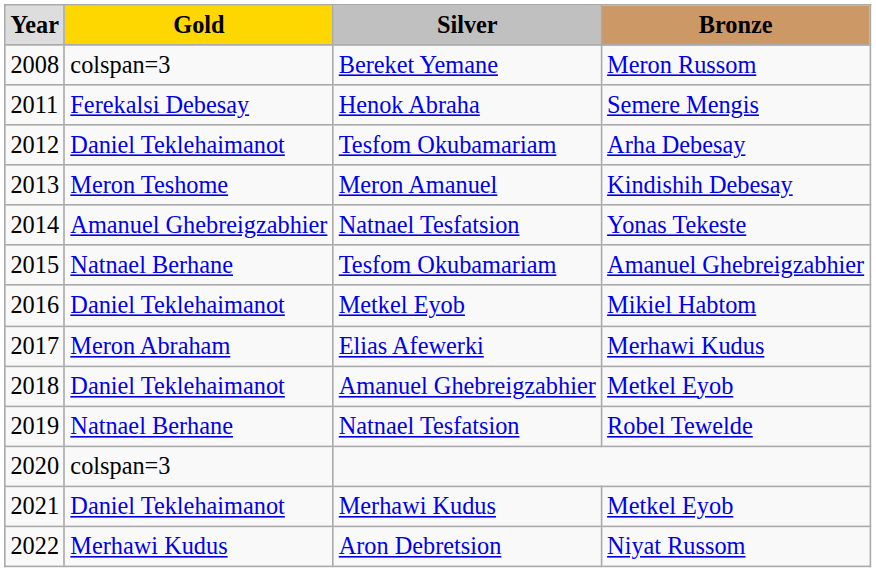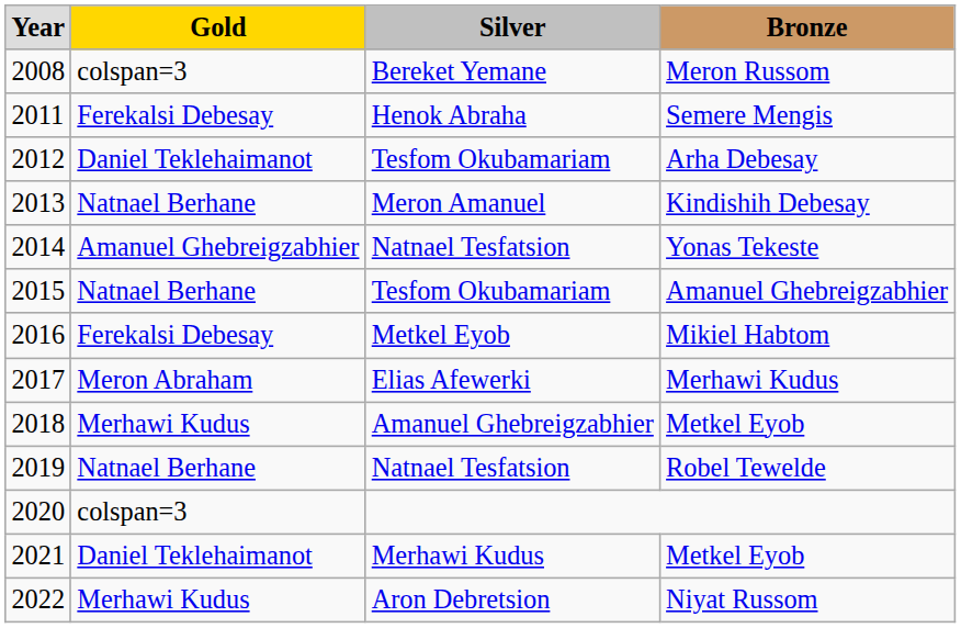Kindishih Debesay | Gold: Meron Teshome -> Natnael Berhane
Mikiel Habtom | Gold: Daniel Teklehaimanot -> Ferekalsi Debesay
2018 / Metkel Eyob | Gold: Daniel Teklehaimanot -> Merhawi Kudus
